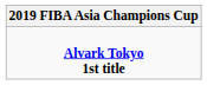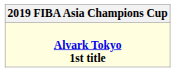row 2 | column 1: no background -> lightyellow background
